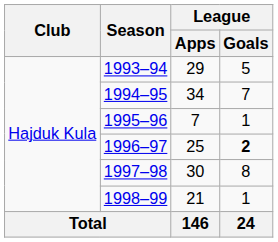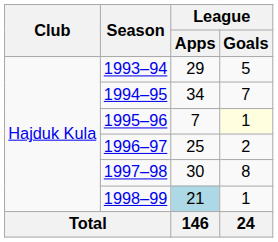1995–96 | League / Goals: no background -> lightyellow background
1996–97 | League / Goals: bold -> normal
1998–99 | League / Apps: no background -> lightblue background
